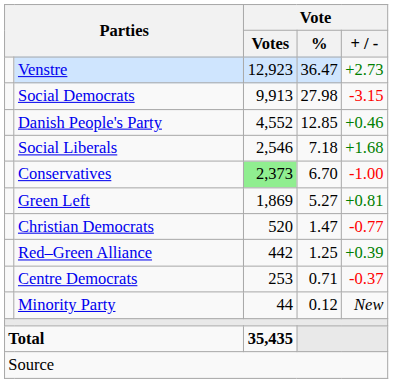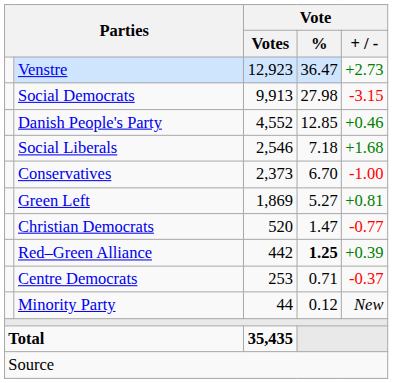Conservatives | Vote / Votes: lightgreen background -> no background
Red–Green Alliance | Vote / %: normal -> bold
